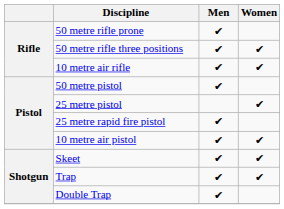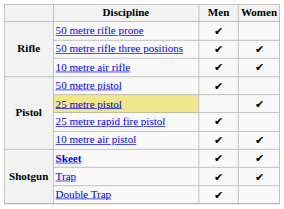25 metre pistol | Discipline: no background -> khaki background
Skeet | Discipline: normal -> bold
